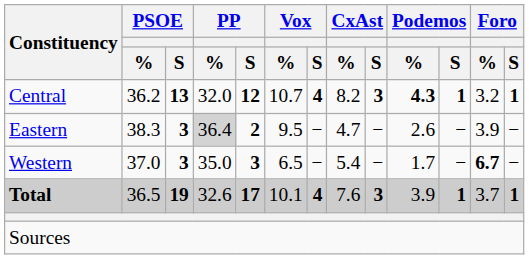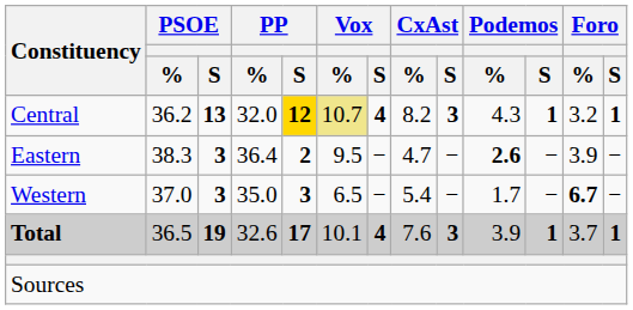Central | PP / S: no background -> gold background
Central | Vox / %: no background -> khaki background
Central | Podemos / %: bold -> normal
Eastern | PP / %: lightgrey background -> no background
Eastern | Podemos / %: normal -> bold
